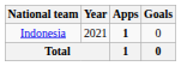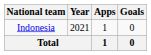Indonesia | Apps: bold -> normal
